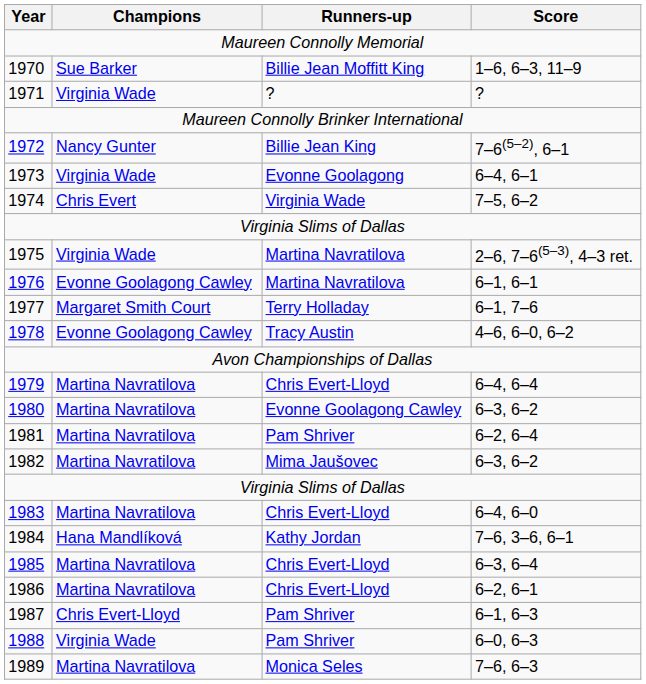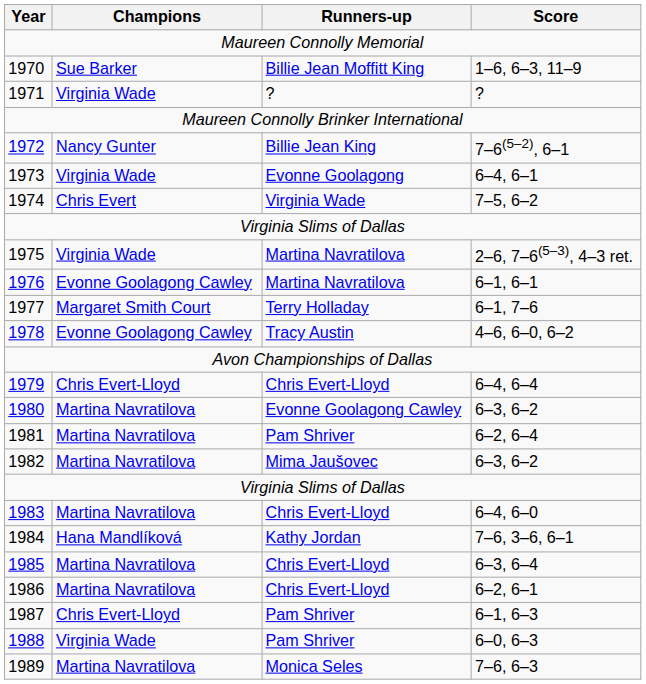1979 | Champions: Martina Navratilova -> Chris Evert-Lloyd
